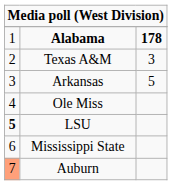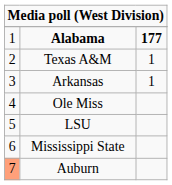Alabama | column 3: 178 -> 177
Texas A&M | column 3: 3 -> 1
Arkansas | column 3: 5 -> 1
LSU | column 1: bold -> normal
